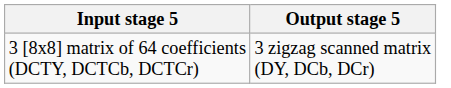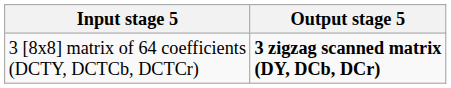3 [8x8] matrix of 64 coefficients (DCTY, DCTCb, DCTCr) | Output stage 5: normal -> bold
